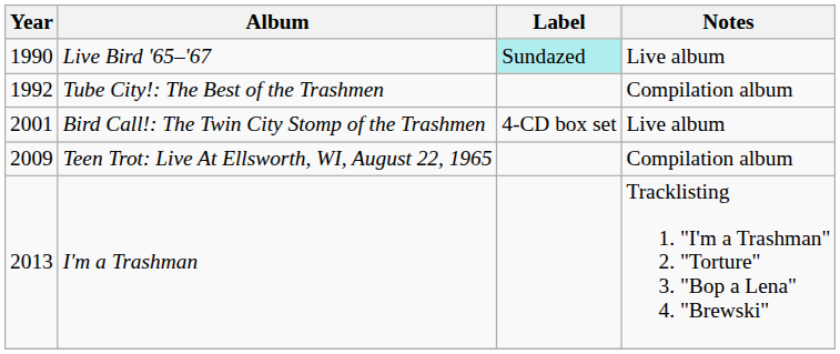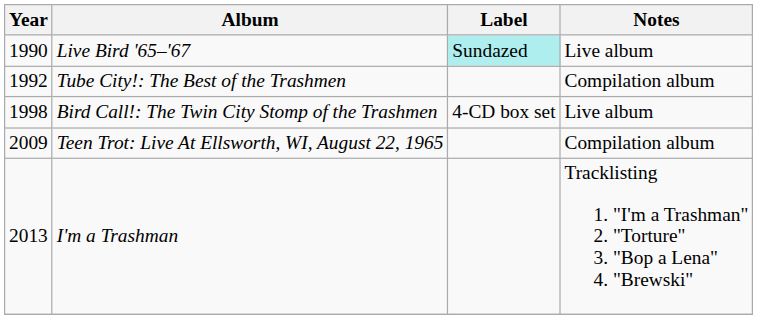Bird Call!: The Twin City Stomp of the Trashmen | Year: 2001 -> 1998
